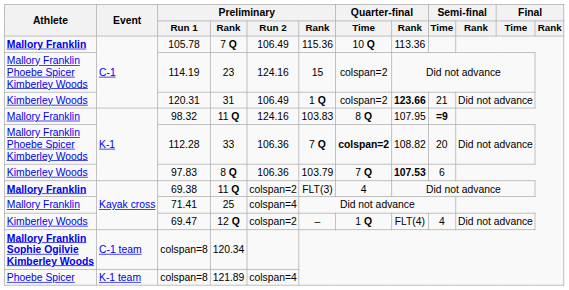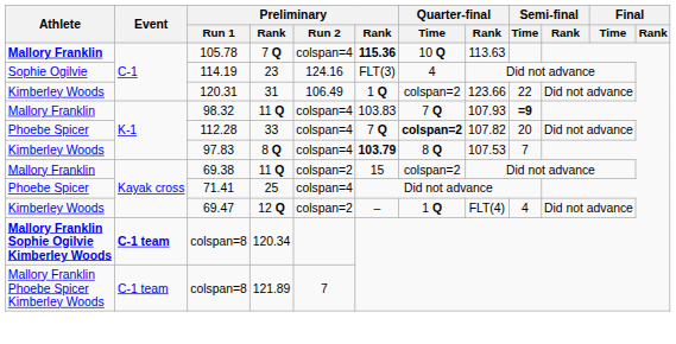105.78 | Preliminary / Run 2: 106.49 -> colspan=4
105.78 | column 6: normal -> bold
105.78 | Quarter-final / Rank: 113.36 -> 113.63
114.19 | Athlete: Mallory Franklin Phoebe Spicer Kimberley Woods -> Sophie Ogilvie
114.19 | column 6: 15 -> FLT(3)
114.19 | Quarter-final / Time: colspan=2 -> 4
120.31 | Quarter-final / Rank: bold -> normal
120.31 | Semi-final / Time: 21 -> 22
98.32 | Preliminary / Run 2: 124.16 -> colspan=4
98.32 | Quarter-final / Time: 8 Q -> 7 Q
98.32 | Quarter-final / Rank: 107.95 -> 107.93
112.28 | Athlete: Mallory Franklin Phoebe Spicer Kimberley Woods -> Phoebe Spicer
112.28 | Preliminary / Run 2: 106.36 -> colspan=4
112.28 | Quarter-final / Rank: 108.82 -> 107.82
97.83 | Preliminary / Run 2: 106.36 -> colspan=4
97.83 | column 6: normal -> bold
97.83 | Quarter-final / Time: 7 Q -> 8 Q
97.83 | Quarter-final / Rank: bold -> normal
97.83 | Semi-final / Time: 6 -> 7
69.38 | Athlete: bold -> normal
69.38 | column 6: FLT(3) -> 15
69.38 | Quarter-final / Time: 4 -> colspan=2
71.41 | Athlete: Mallory Franklin -> Phoebe Spicer
colspan=8 / 120.34 | Event: normal -> bold
colspan=8 / 121.89 | Athlete: Phoebe Spicer -> Mallory Franklin Phoebe Spicer Kimberley Woods
colspan=8 / 121.89 | Event: K-1 team -> C-1 team
colspan=8 / 121.89 | Preliminary / Run 2: colspan=4 -> 7
